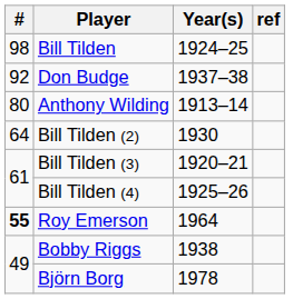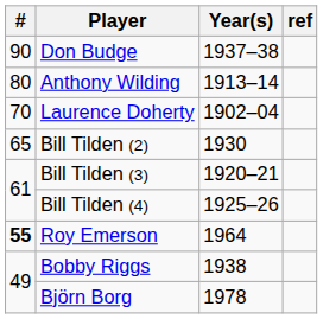- row: 98 | Bill Tilden | 1924–25
Don Budge | #: 92 -> 90
+ row: 70 | Laurence Doherty | 1902–04
Bill Tilden (2) | #: 64 -> 65
